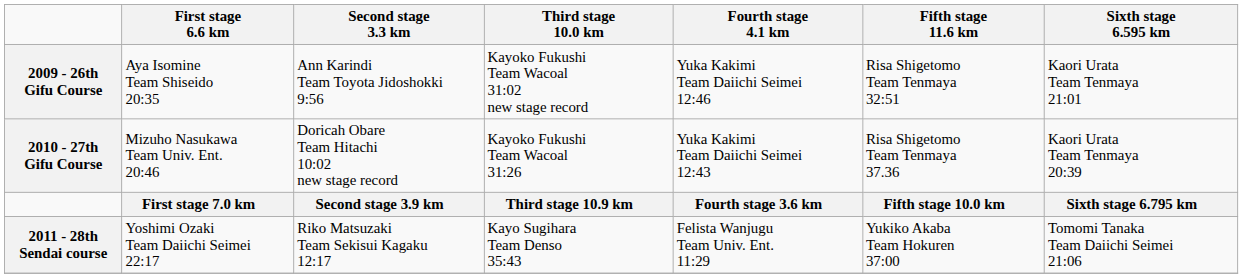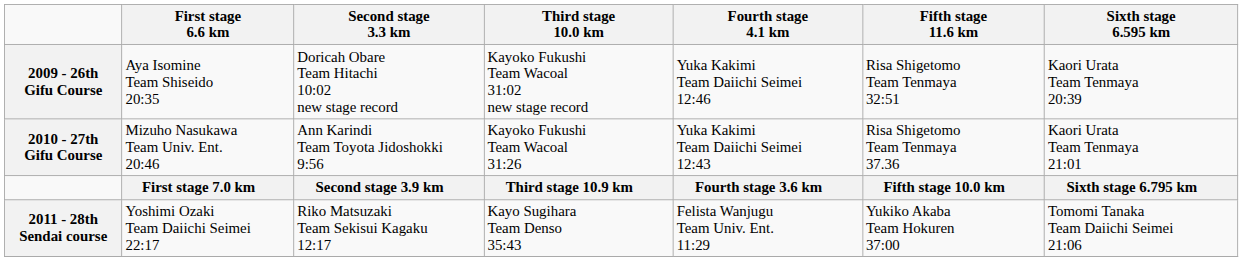2009 - 26th Gifu Course | Second stage 3.3 km: Ann Karindi Team Toyota Jidoshokki 9:56 -> Doricah Obare Team Hitachi 10:02 new stage record
2009 - 26th Gifu Course | Sixth stage 6.595 km: Kaori Urata Team Tenmaya 21:01 -> Kaori Urata Team Tenmaya 20:39
2010 - 27th Gifu Course | Second stage 3.3 km: Doricah Obare Team Hitachi 10:02 new stage record -> Ann Karindi Team Toyota Jidoshokki 9:56
2010 - 27th Gifu Course | Sixth stage 6.595 km: Kaori Urata Team Tenmaya 20:39 -> Kaori Urata Team Tenmaya 21:01
